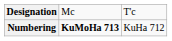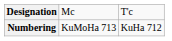Numbering | column 2: bold -> normal
